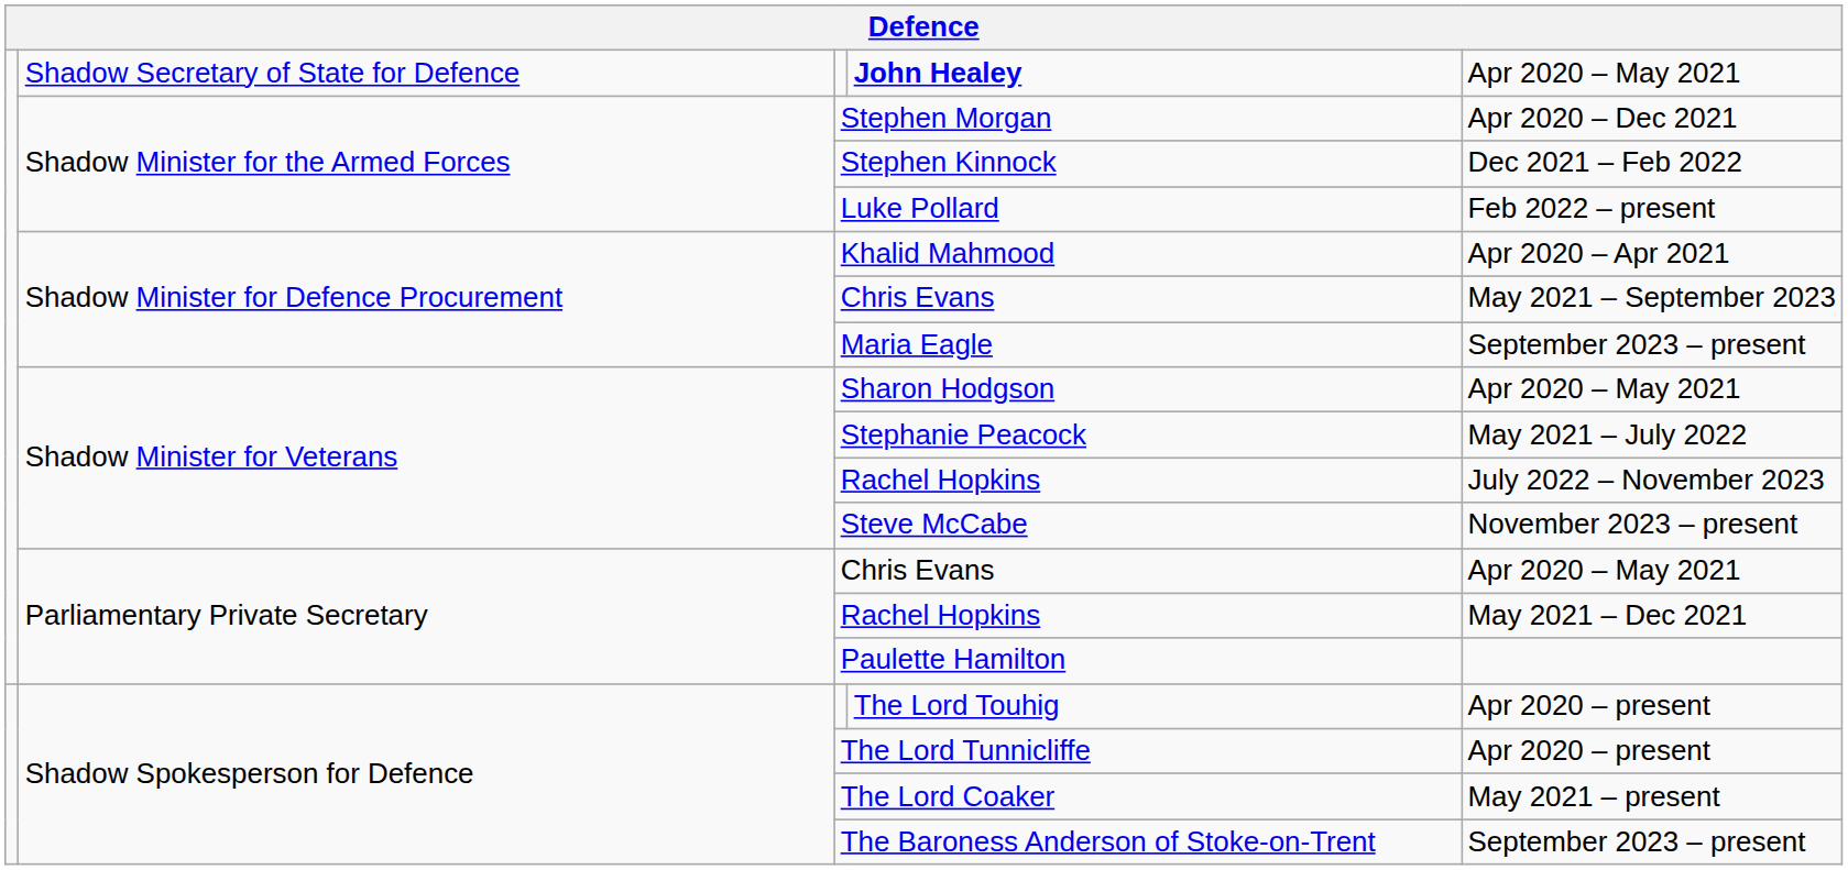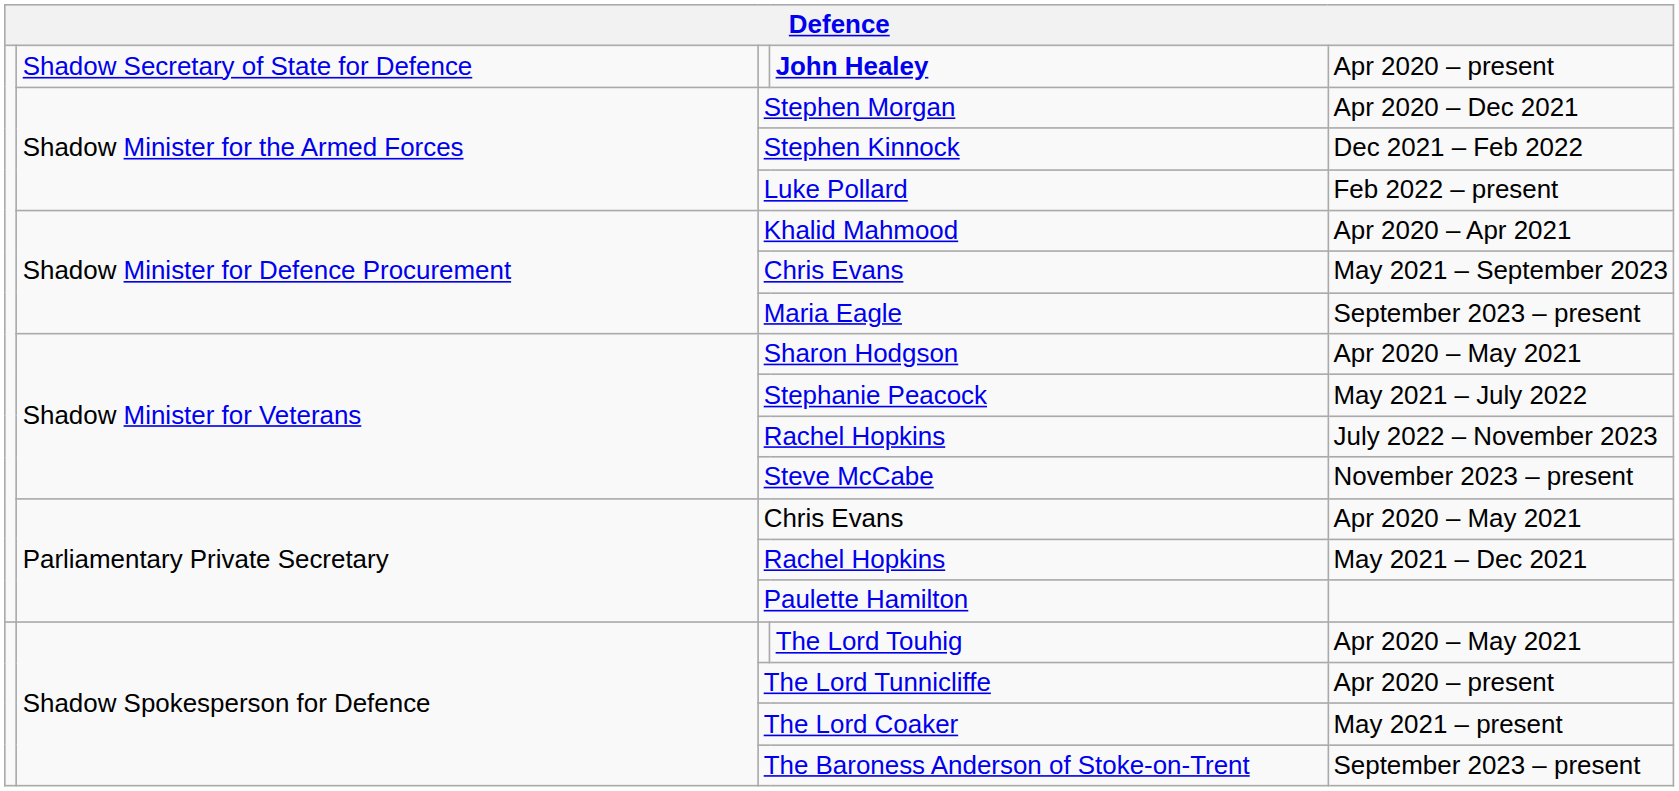John Healey | column 5: Apr 2020 – May 2021 -> Apr 2020 – present
The Lord Touhig | column 5: Apr 2020 – present -> Apr 2020 – May 2021
